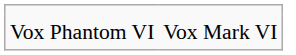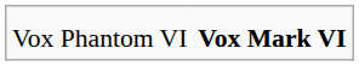Vox Phantom VI | column 2: normal -> bold
